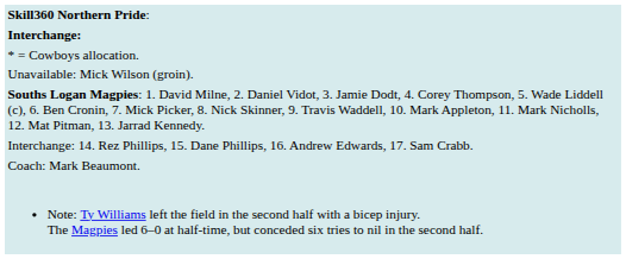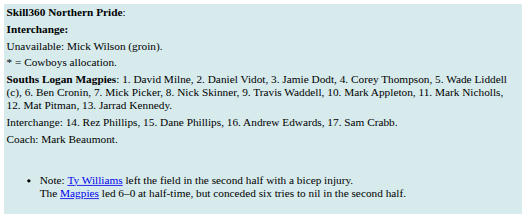row 3 | column 1: * = Cowboys allocation. -> Unavailable: Mick Wilson (groin).
row 4 | column 1: Unavailable: Mick Wilson (groin). -> * = Cowboys allocation.
